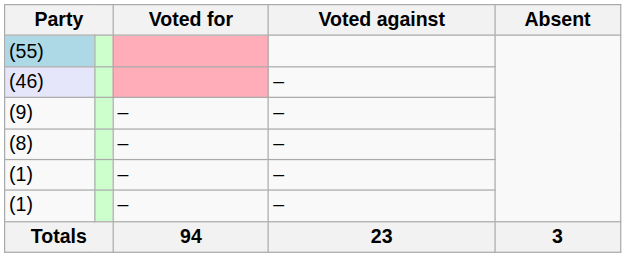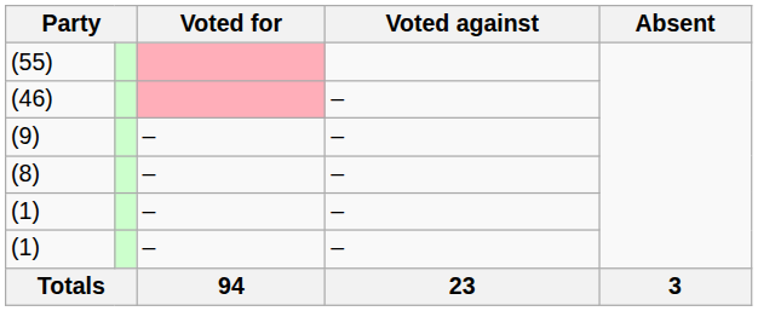(55) | column 1: lightblue background -> no background
(46) | column 1: lavender background -> no background
